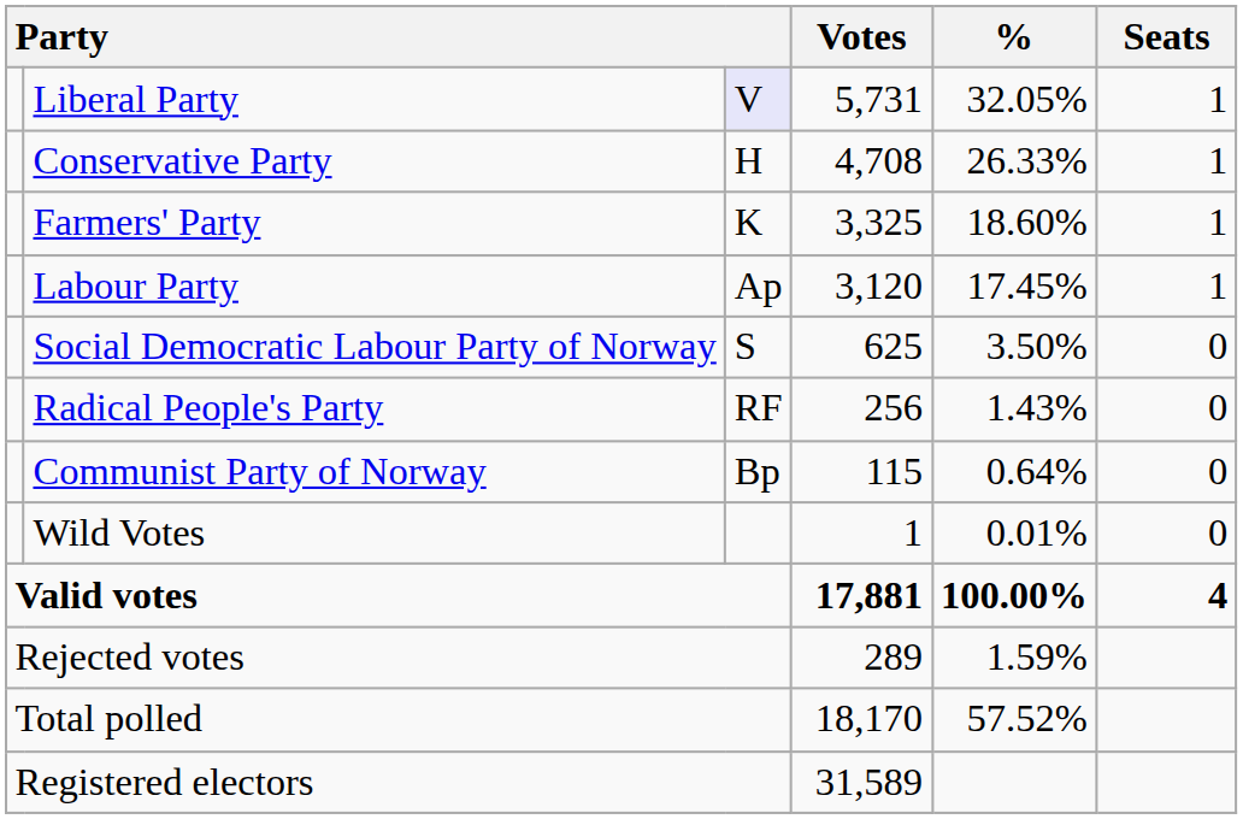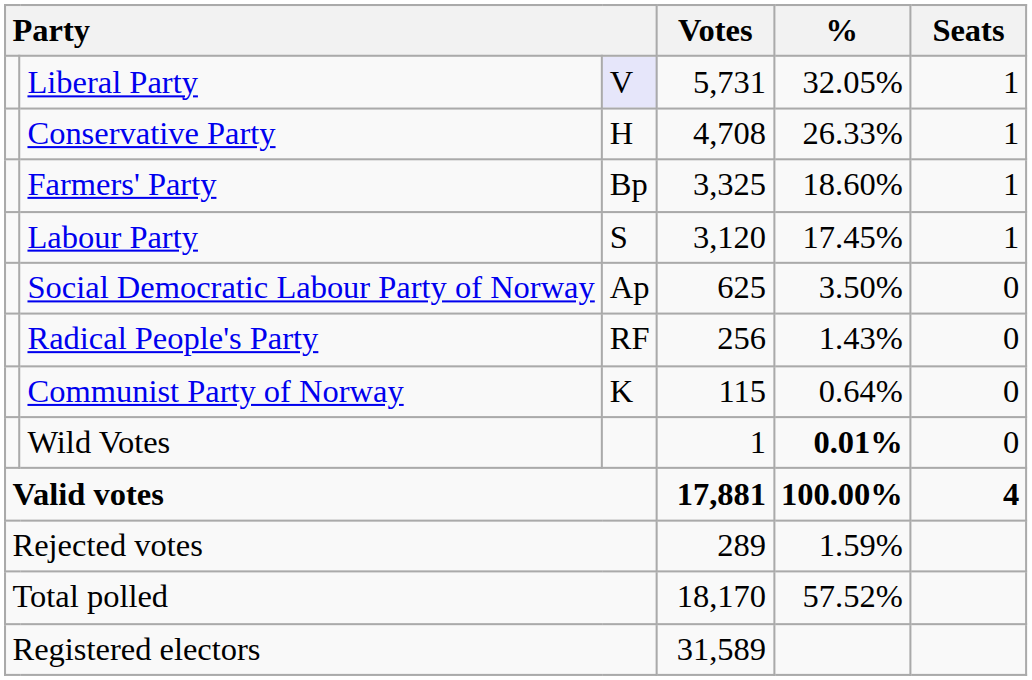Farmers' Party | column 3: K -> Bp
Labour Party | column 3: Ap -> S
Social Democratic Labour Party of Norway | column 3: S -> Ap
Communist Party of Norway | column 3: Bp -> K
Wild Votes | %: normal -> bold
